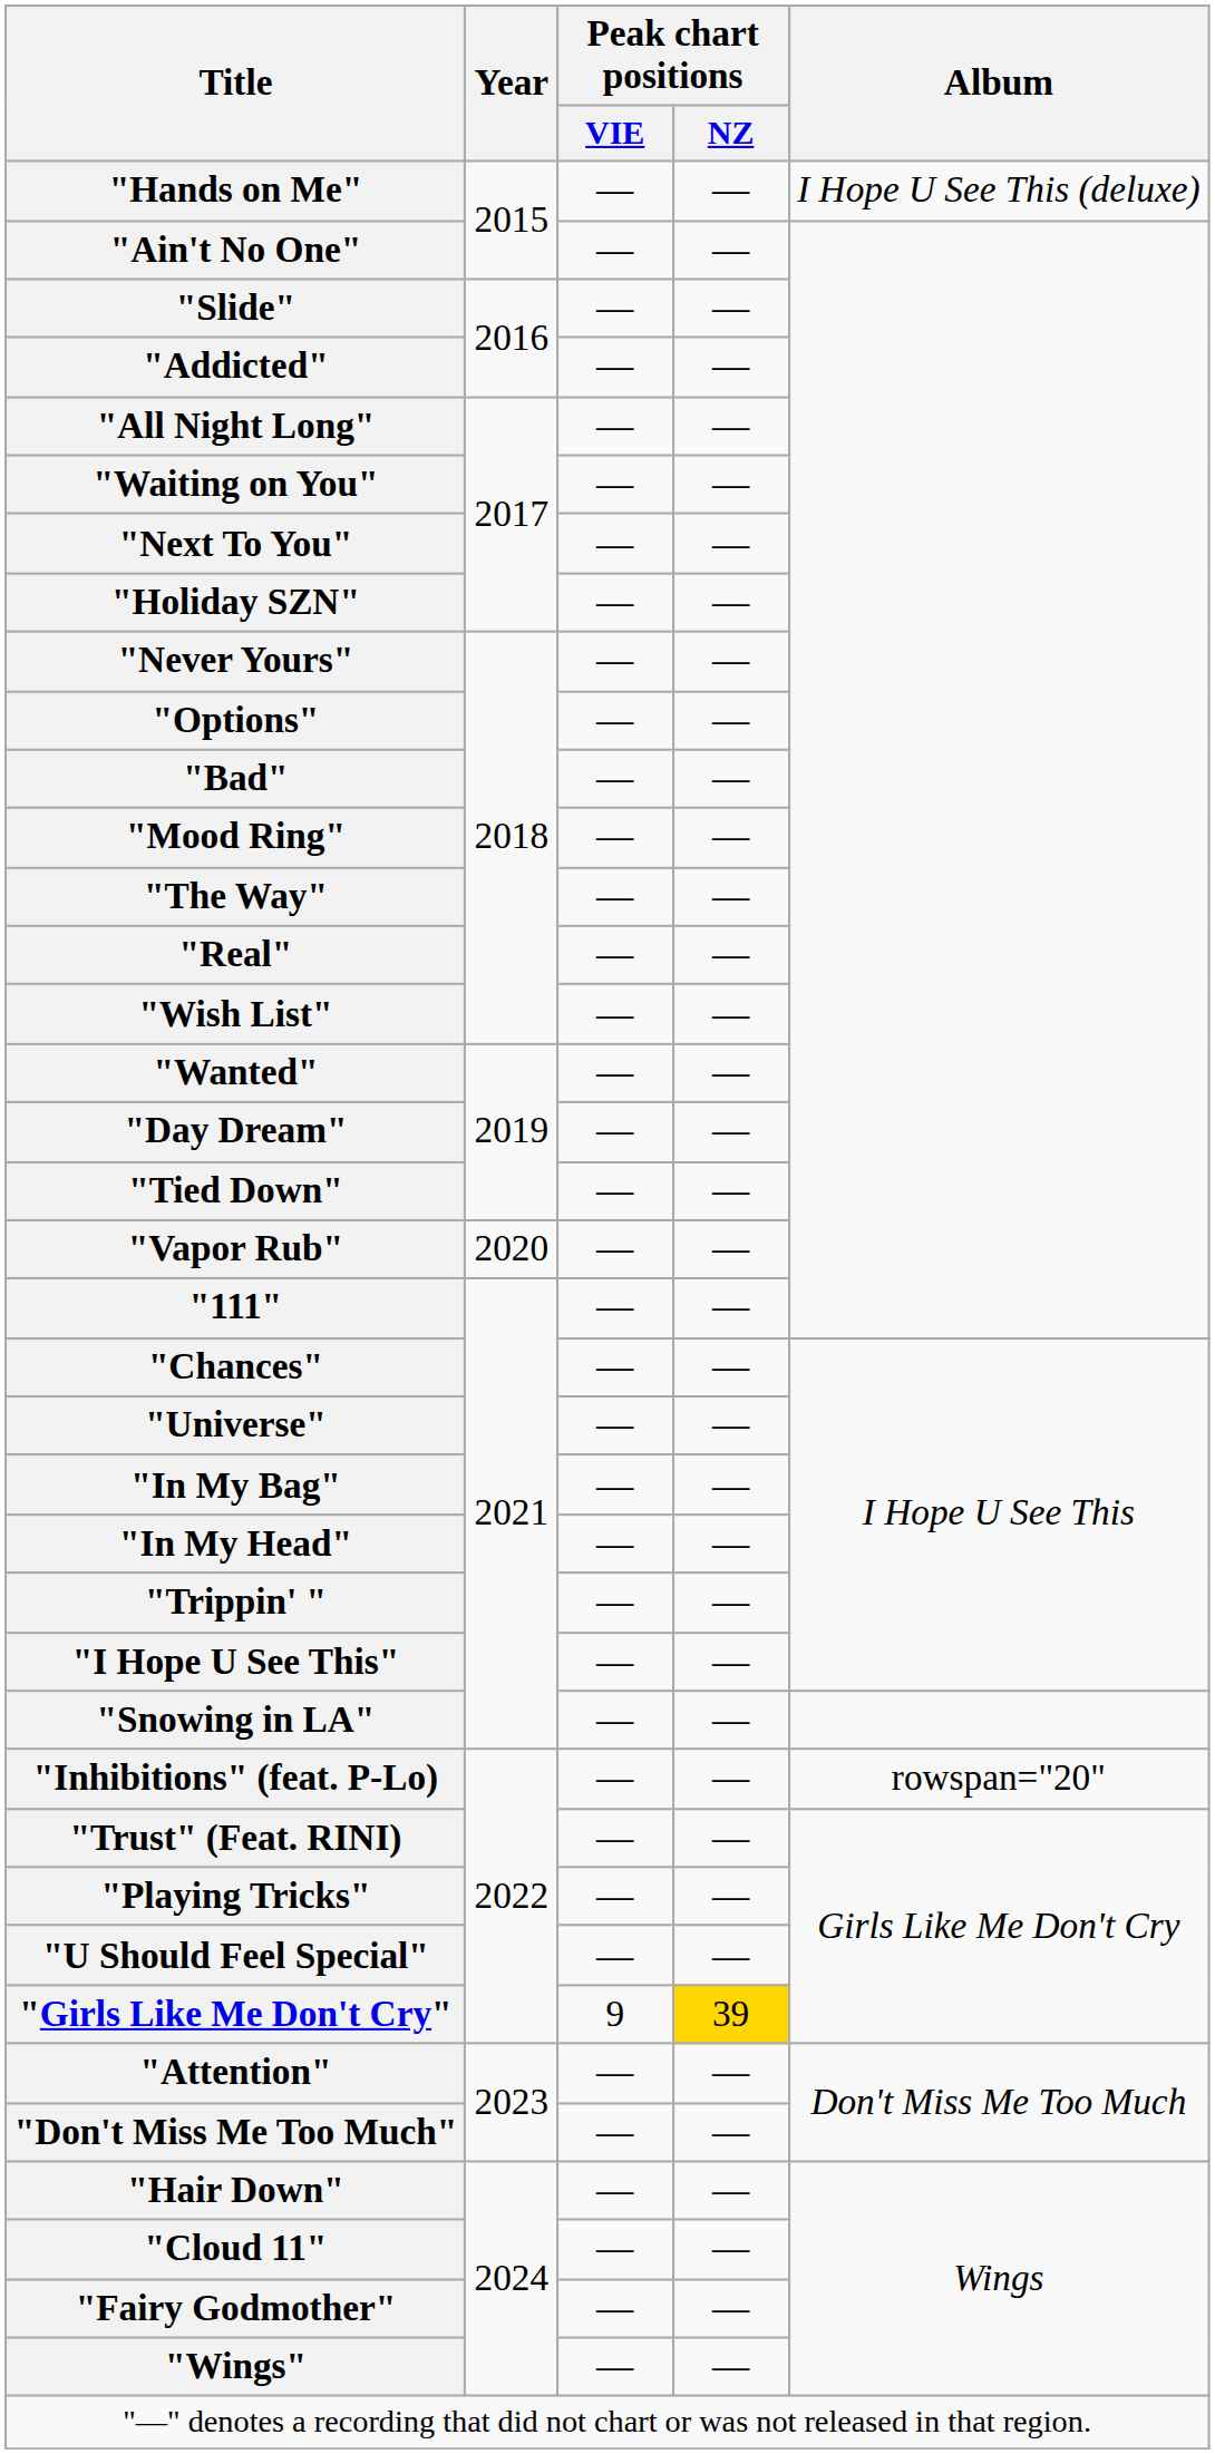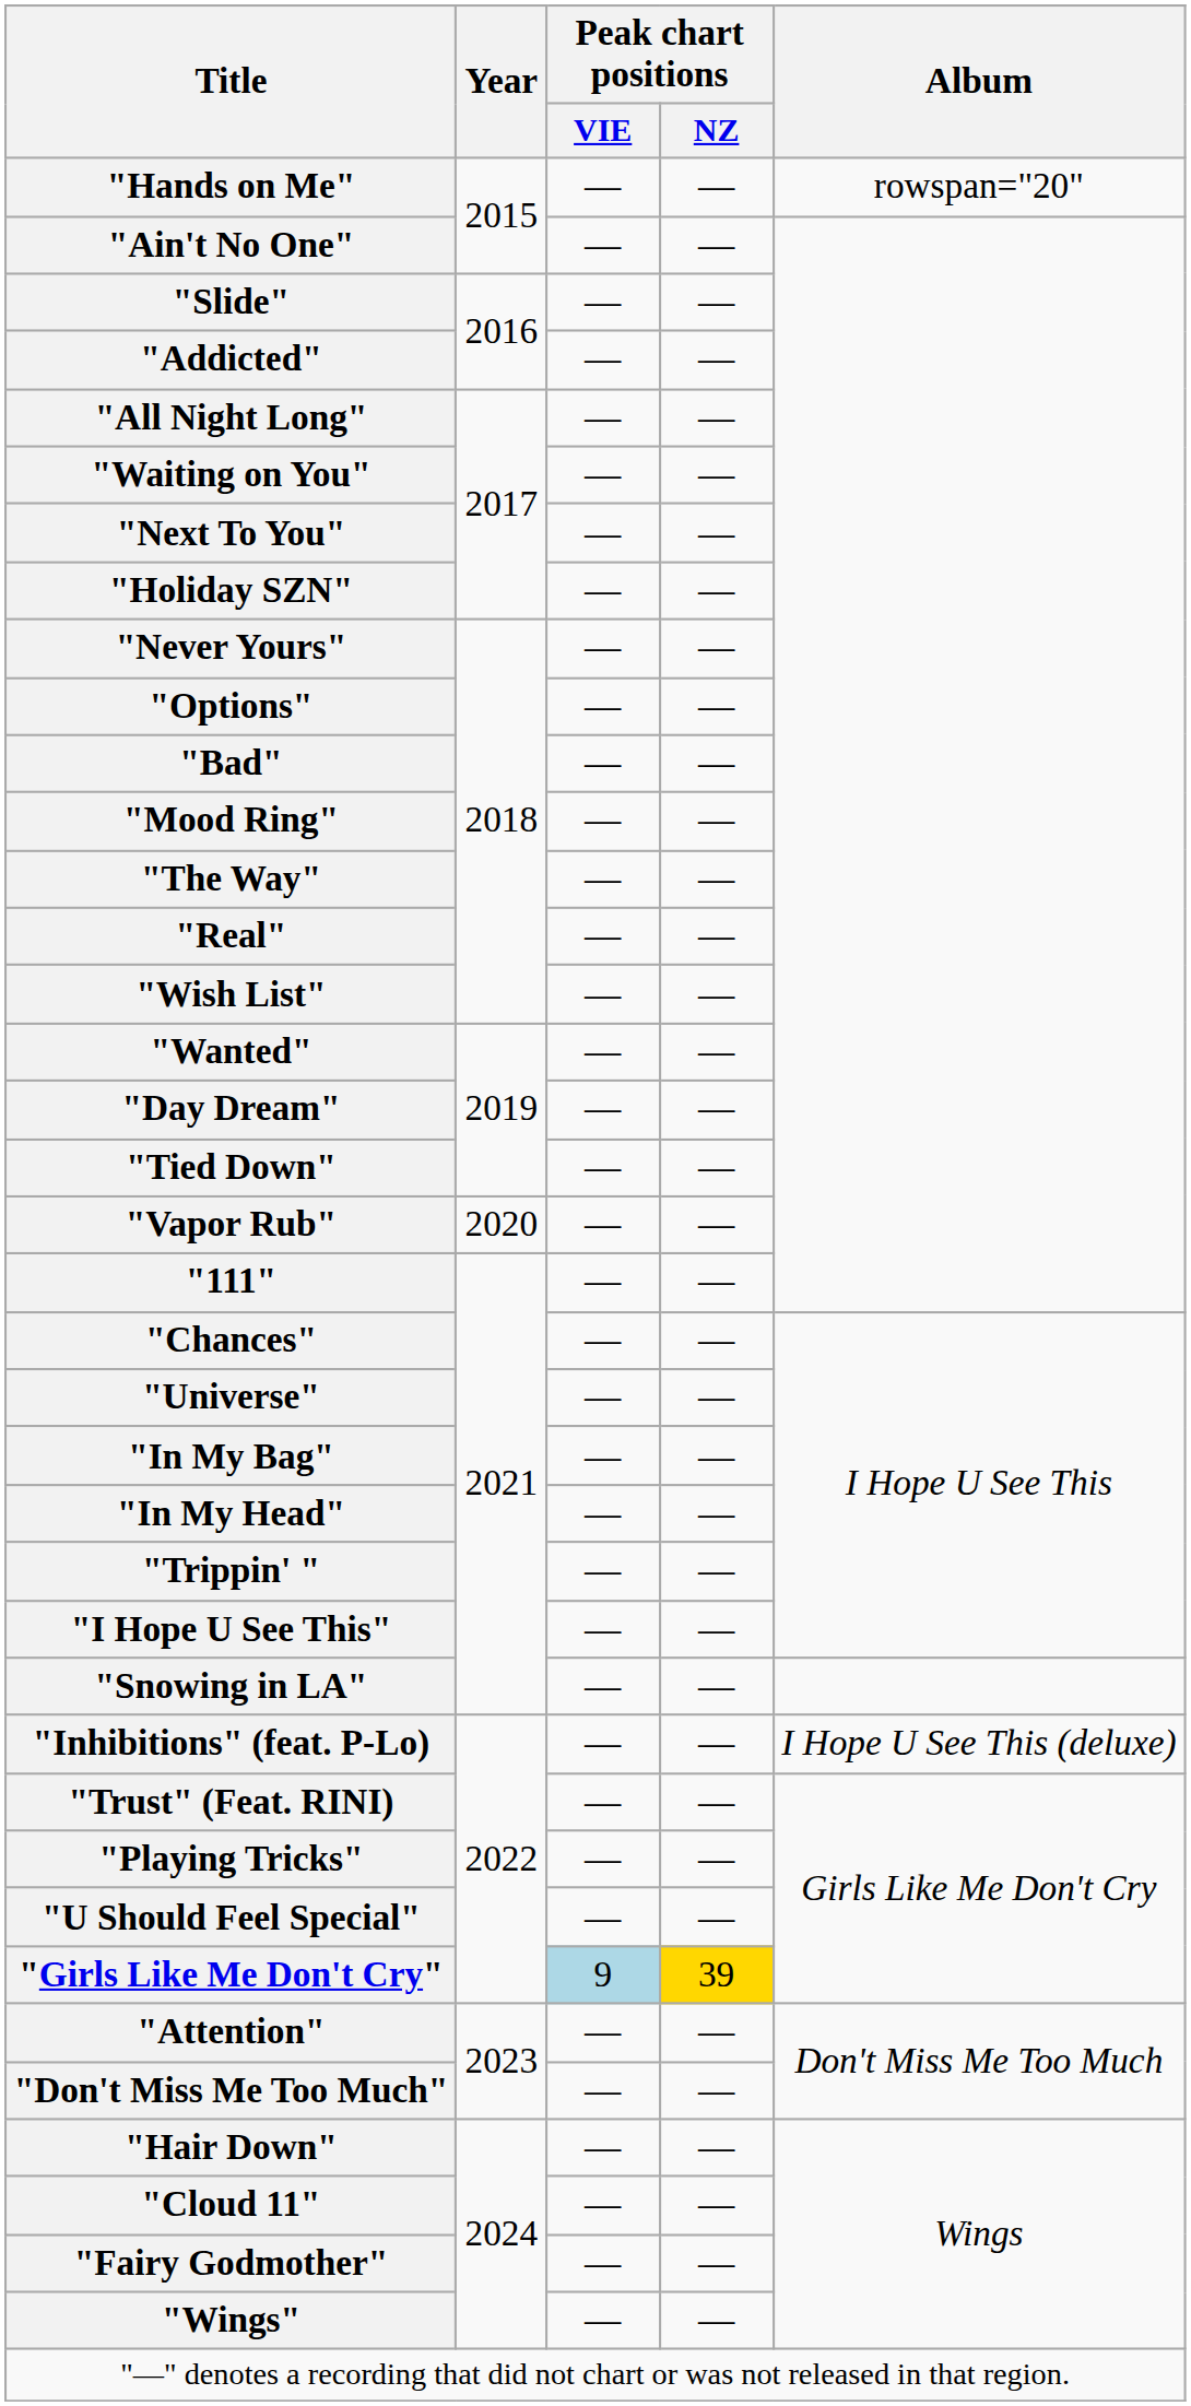"Hands on Me" | Album: I Hope U See This (deluxe) -> rowspan="20"
"Inhibitions" (feat. P-Lo) | Album: rowspan="20" -> I Hope U See This (deluxe)
"Girls Like Me Don't Cry" | Peak chart positions / VIE: no background -> lightblue background
